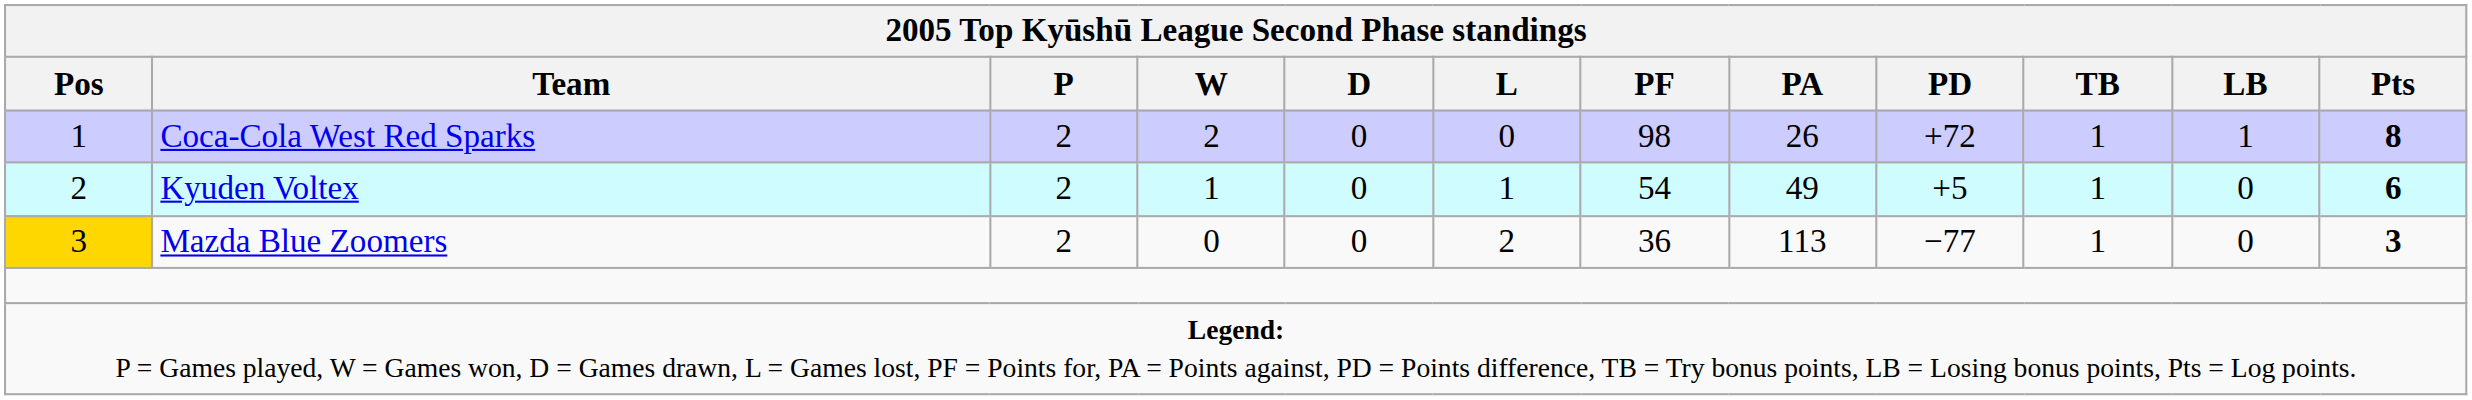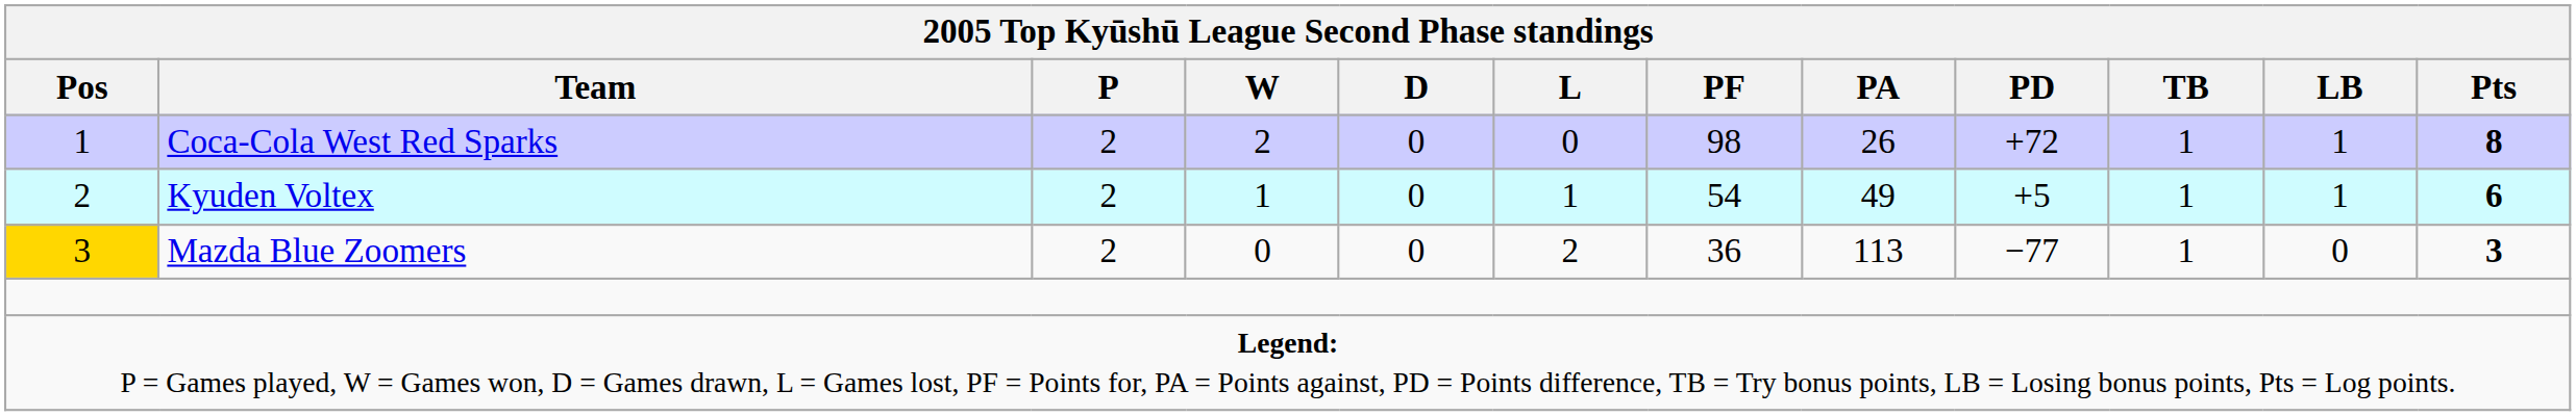Kyuden Voltex | LB: 0 -> 1
